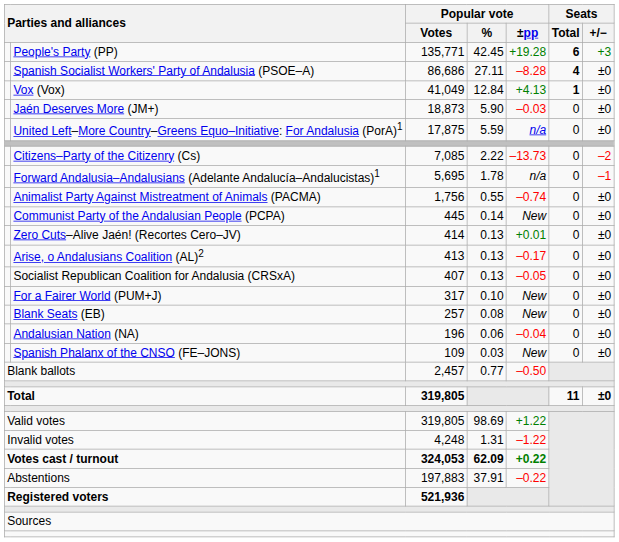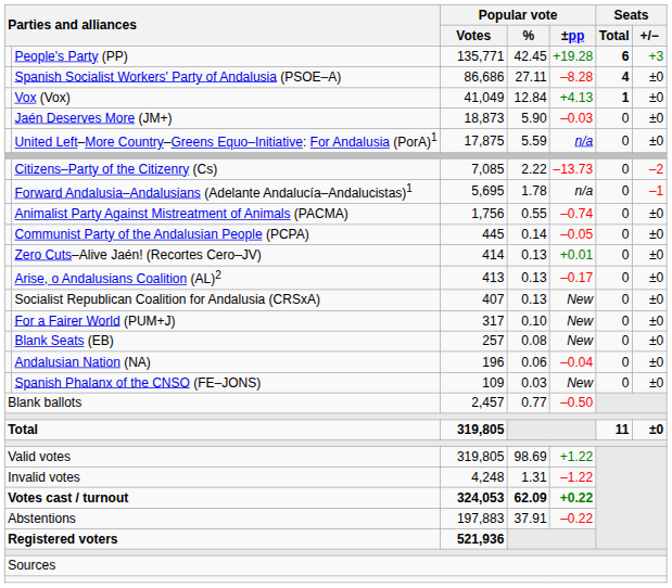Communist Party of the Andalusian People (PCPA) | Popular vote / ±pp: New -> –0.05
Socialist Republican Coalition for Andalusia (CRSxA) | Popular vote / ±pp: –0.05 -> New
